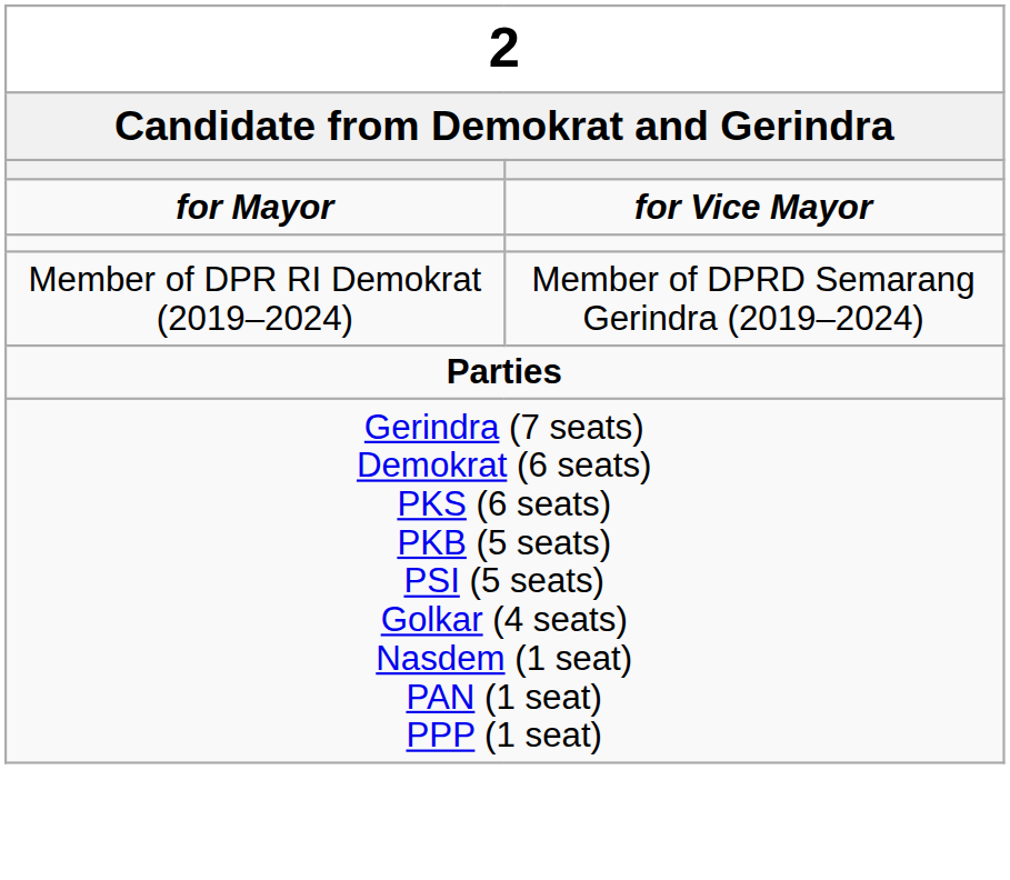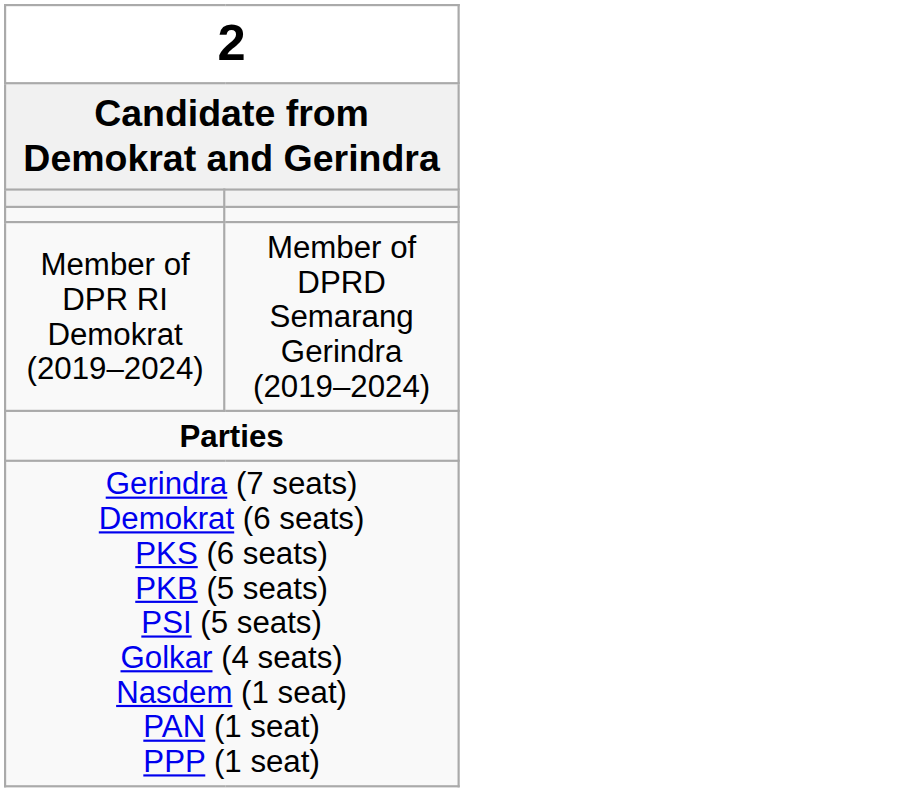- row: for Mayor | for Vice Mayor
